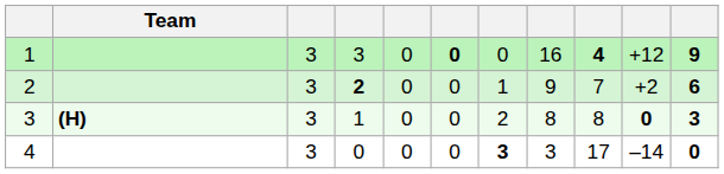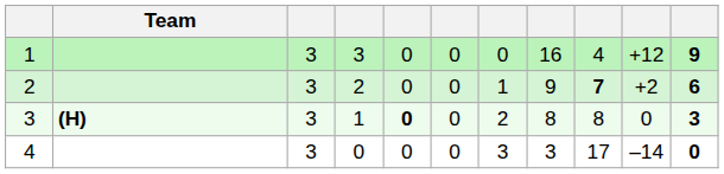row 2 | column 6: bold -> normal
row 2 | column 9: bold -> normal
row 3 | column 4: bold -> normal
row 3 | column 9: normal -> bold
row 4 | column 5: normal -> bold
row 4 | column 10: bold -> normal
row 5 | column 7: bold -> normal
